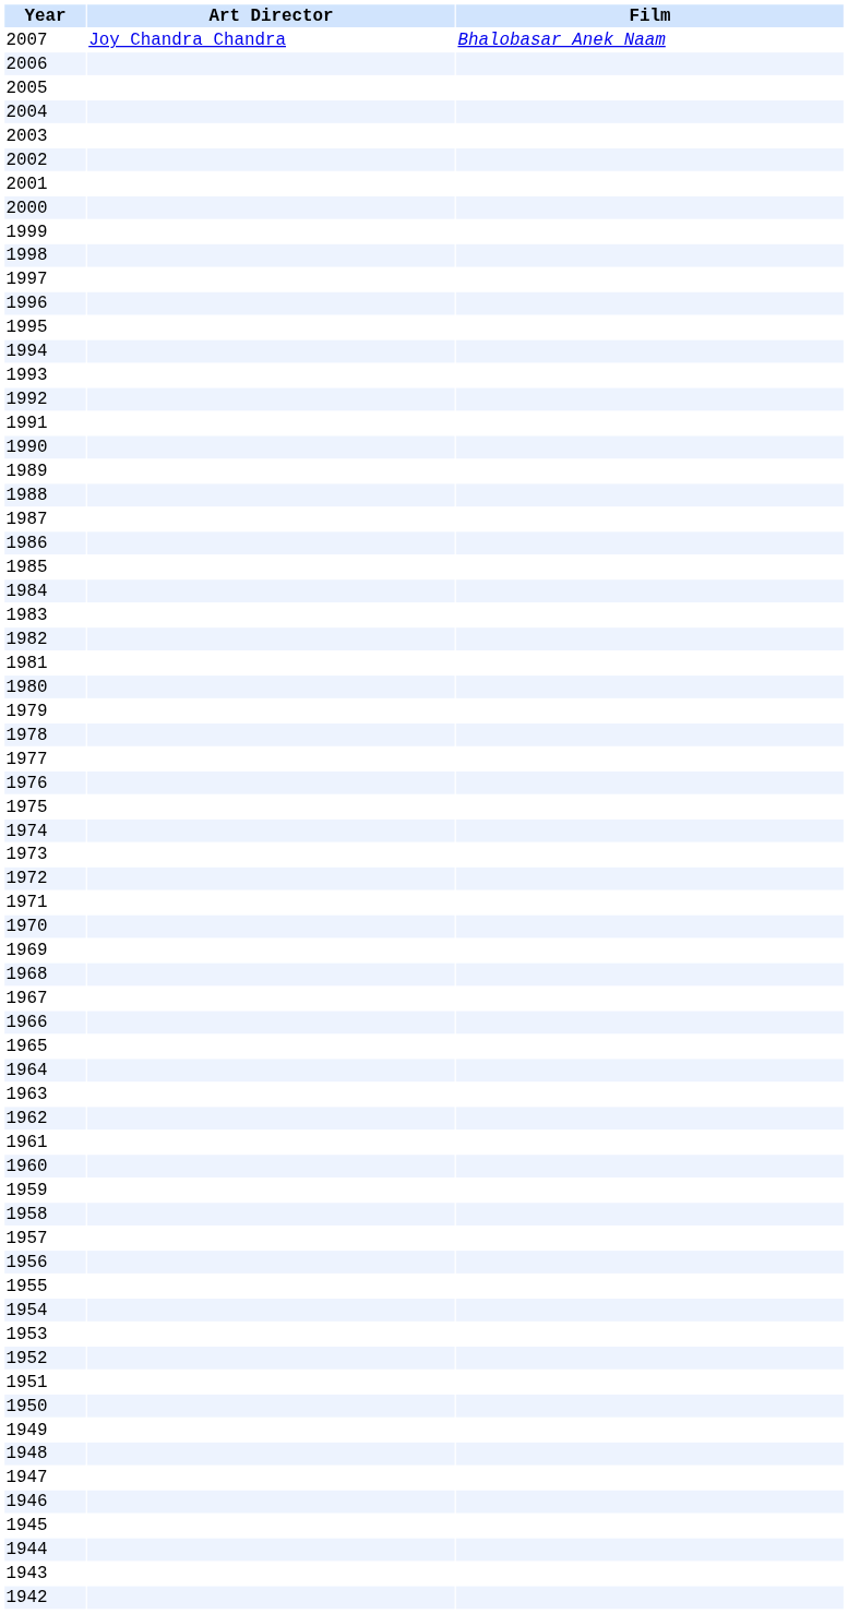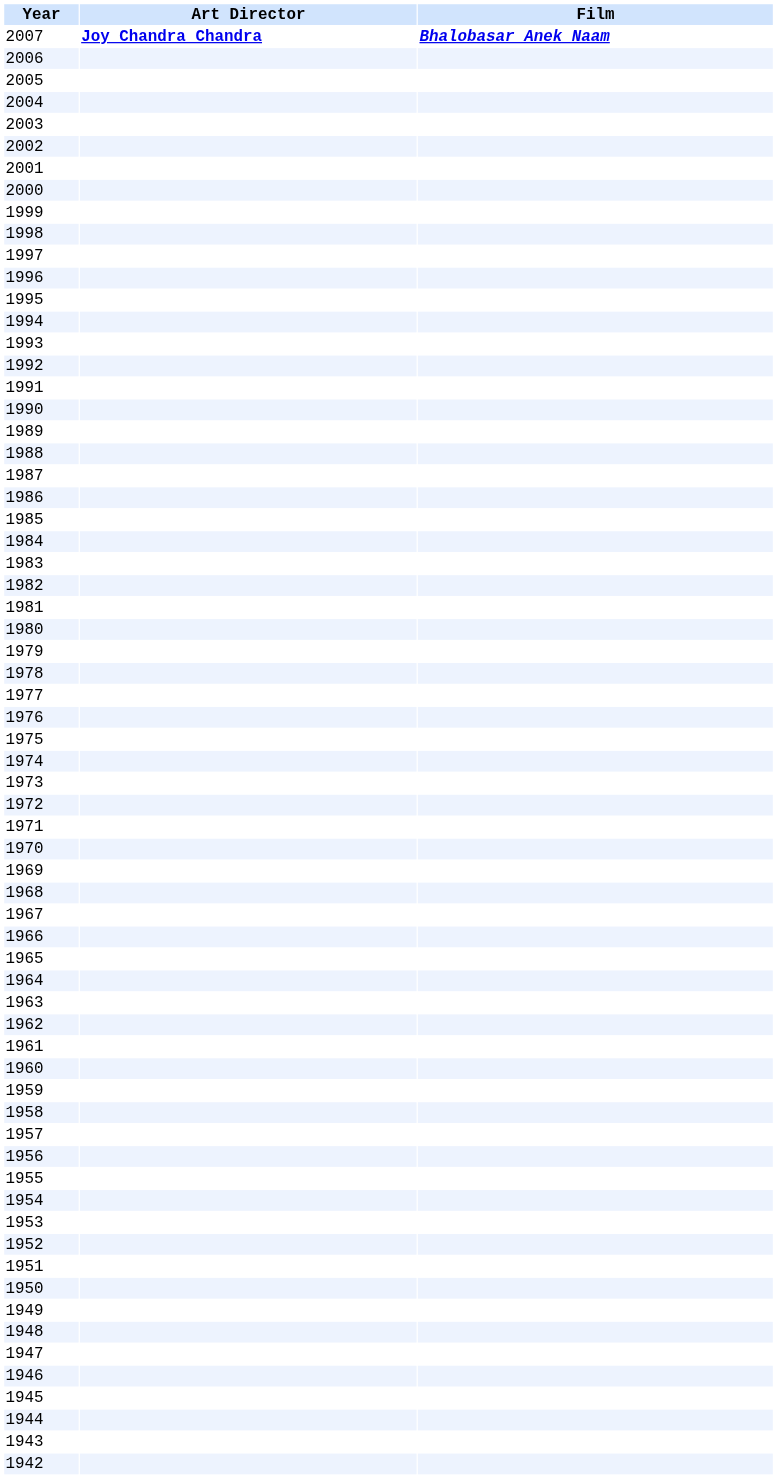2007 | Art Director: normal -> bold
2007 | Film: normal -> bold
